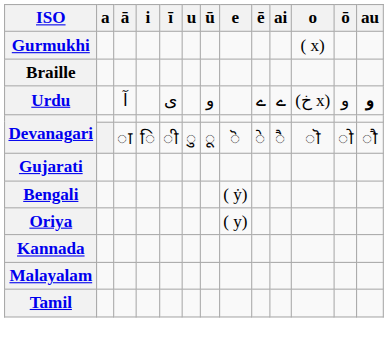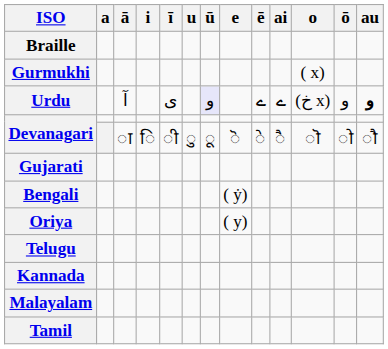rows swapped: Braille <-> Gurmukhi
Urdu | ū: no background -> lavender background
+ row: Telugu
